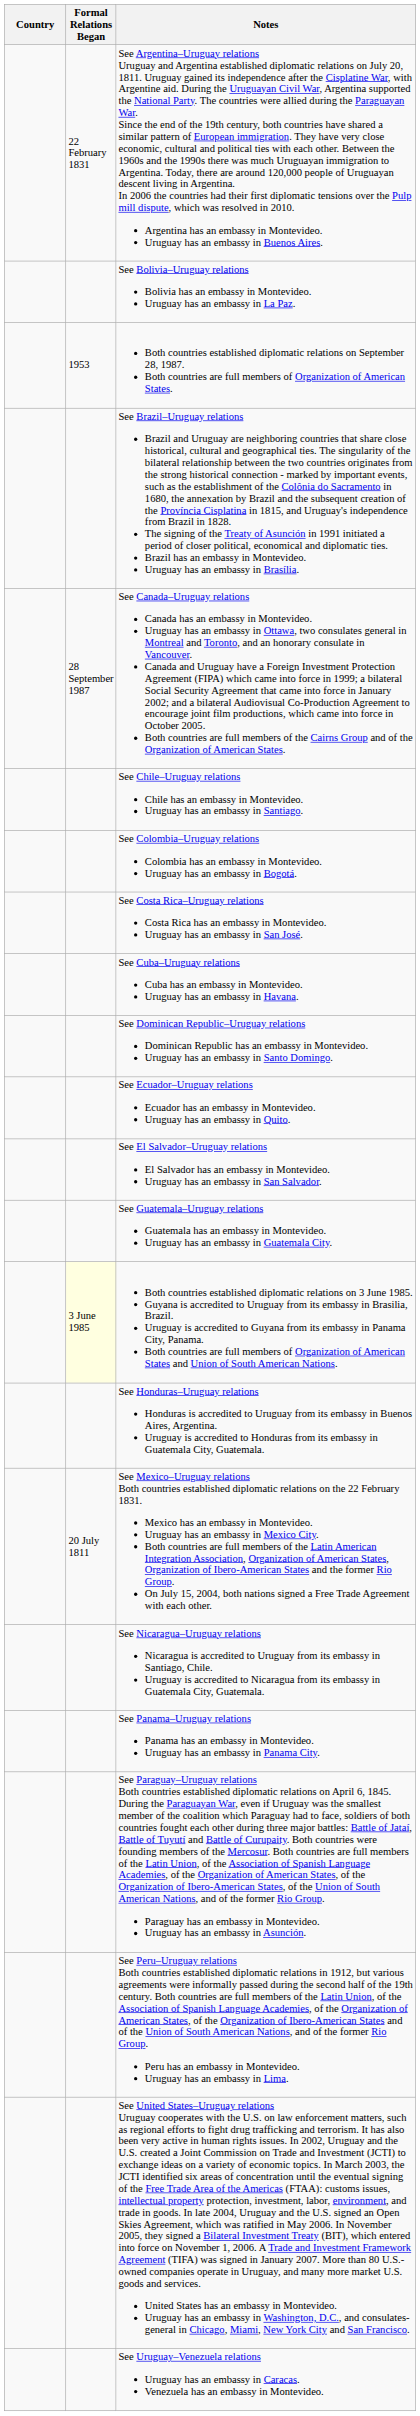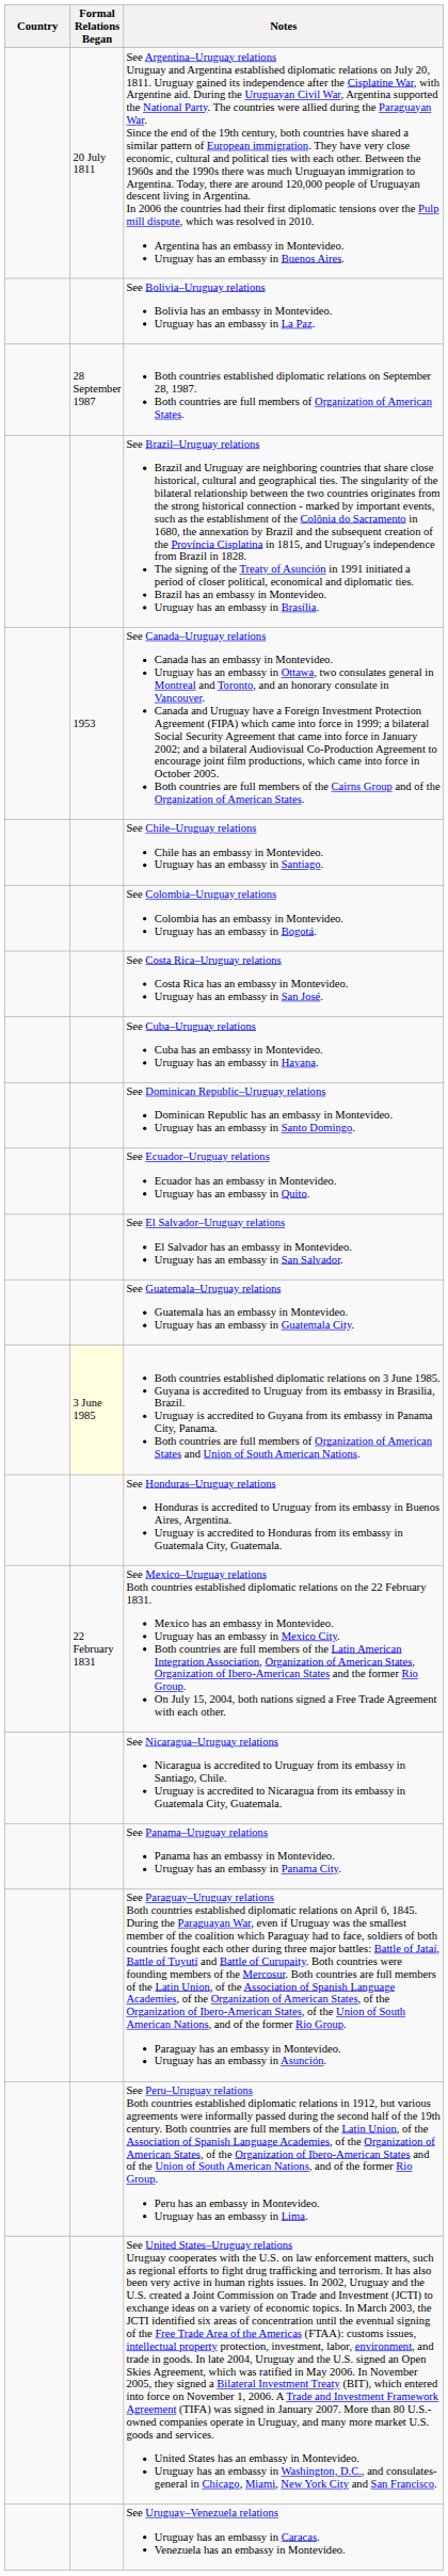row 2 | Formal Relations Began: 22 February 1831 -> 20 July 1811
row 4 | Formal Relations Began: 1953 -> 28 September 1987
row 6 | Formal Relations Began: 28 September 1987 -> 1953
row 17 | Formal Relations Began: 20 July 1811 -> 22 February 1831
